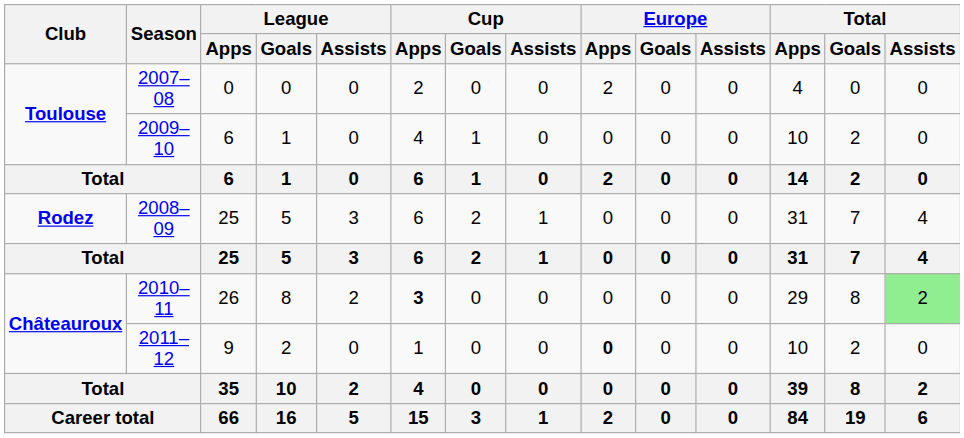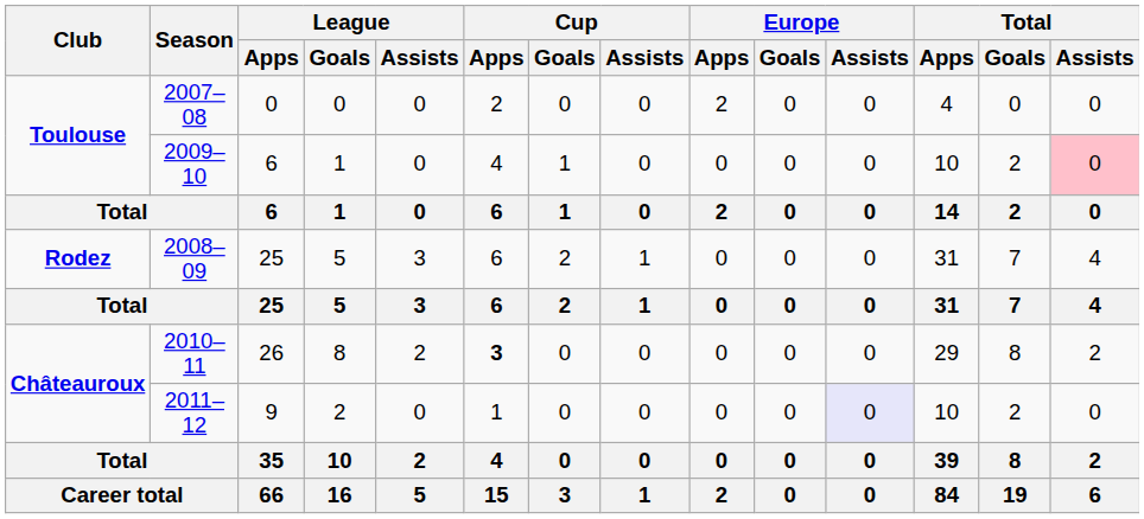2009–10 | Total / Assists: no background -> pink background
2010–11 | Total / Assists: lightgreen background -> no background
2011–12 | Europe / Apps: bold -> normal
2011–12 | Europe / Assists: no background -> lavender background
